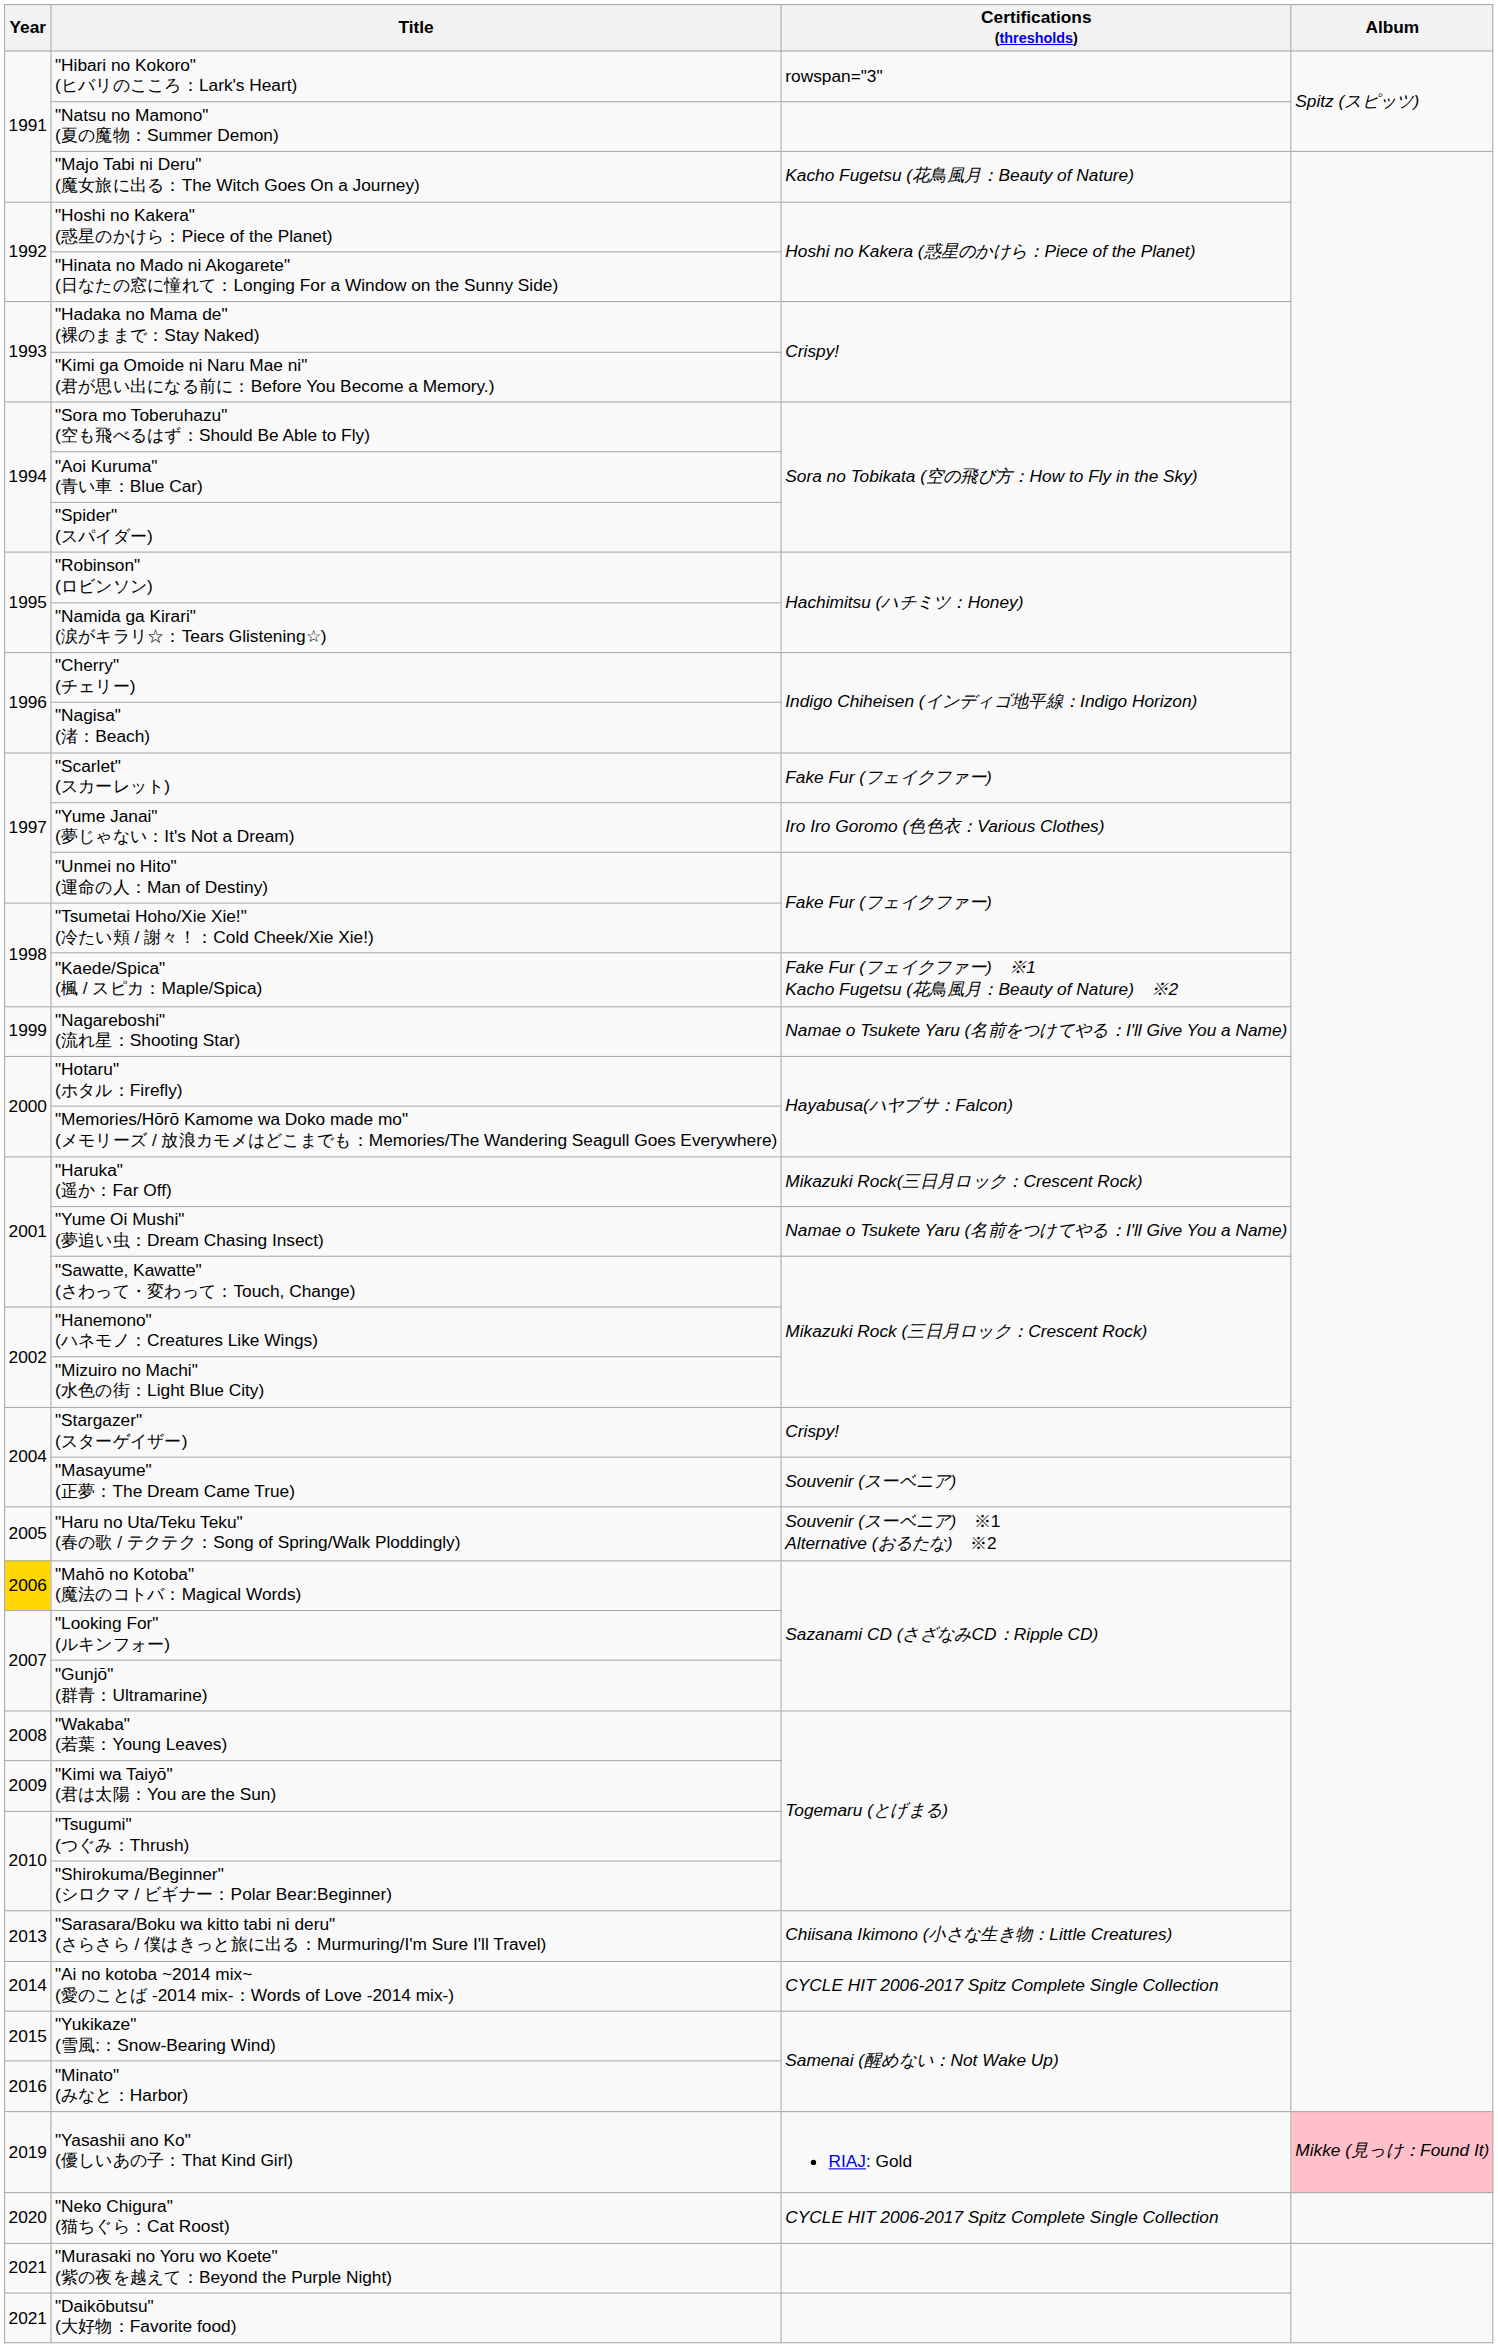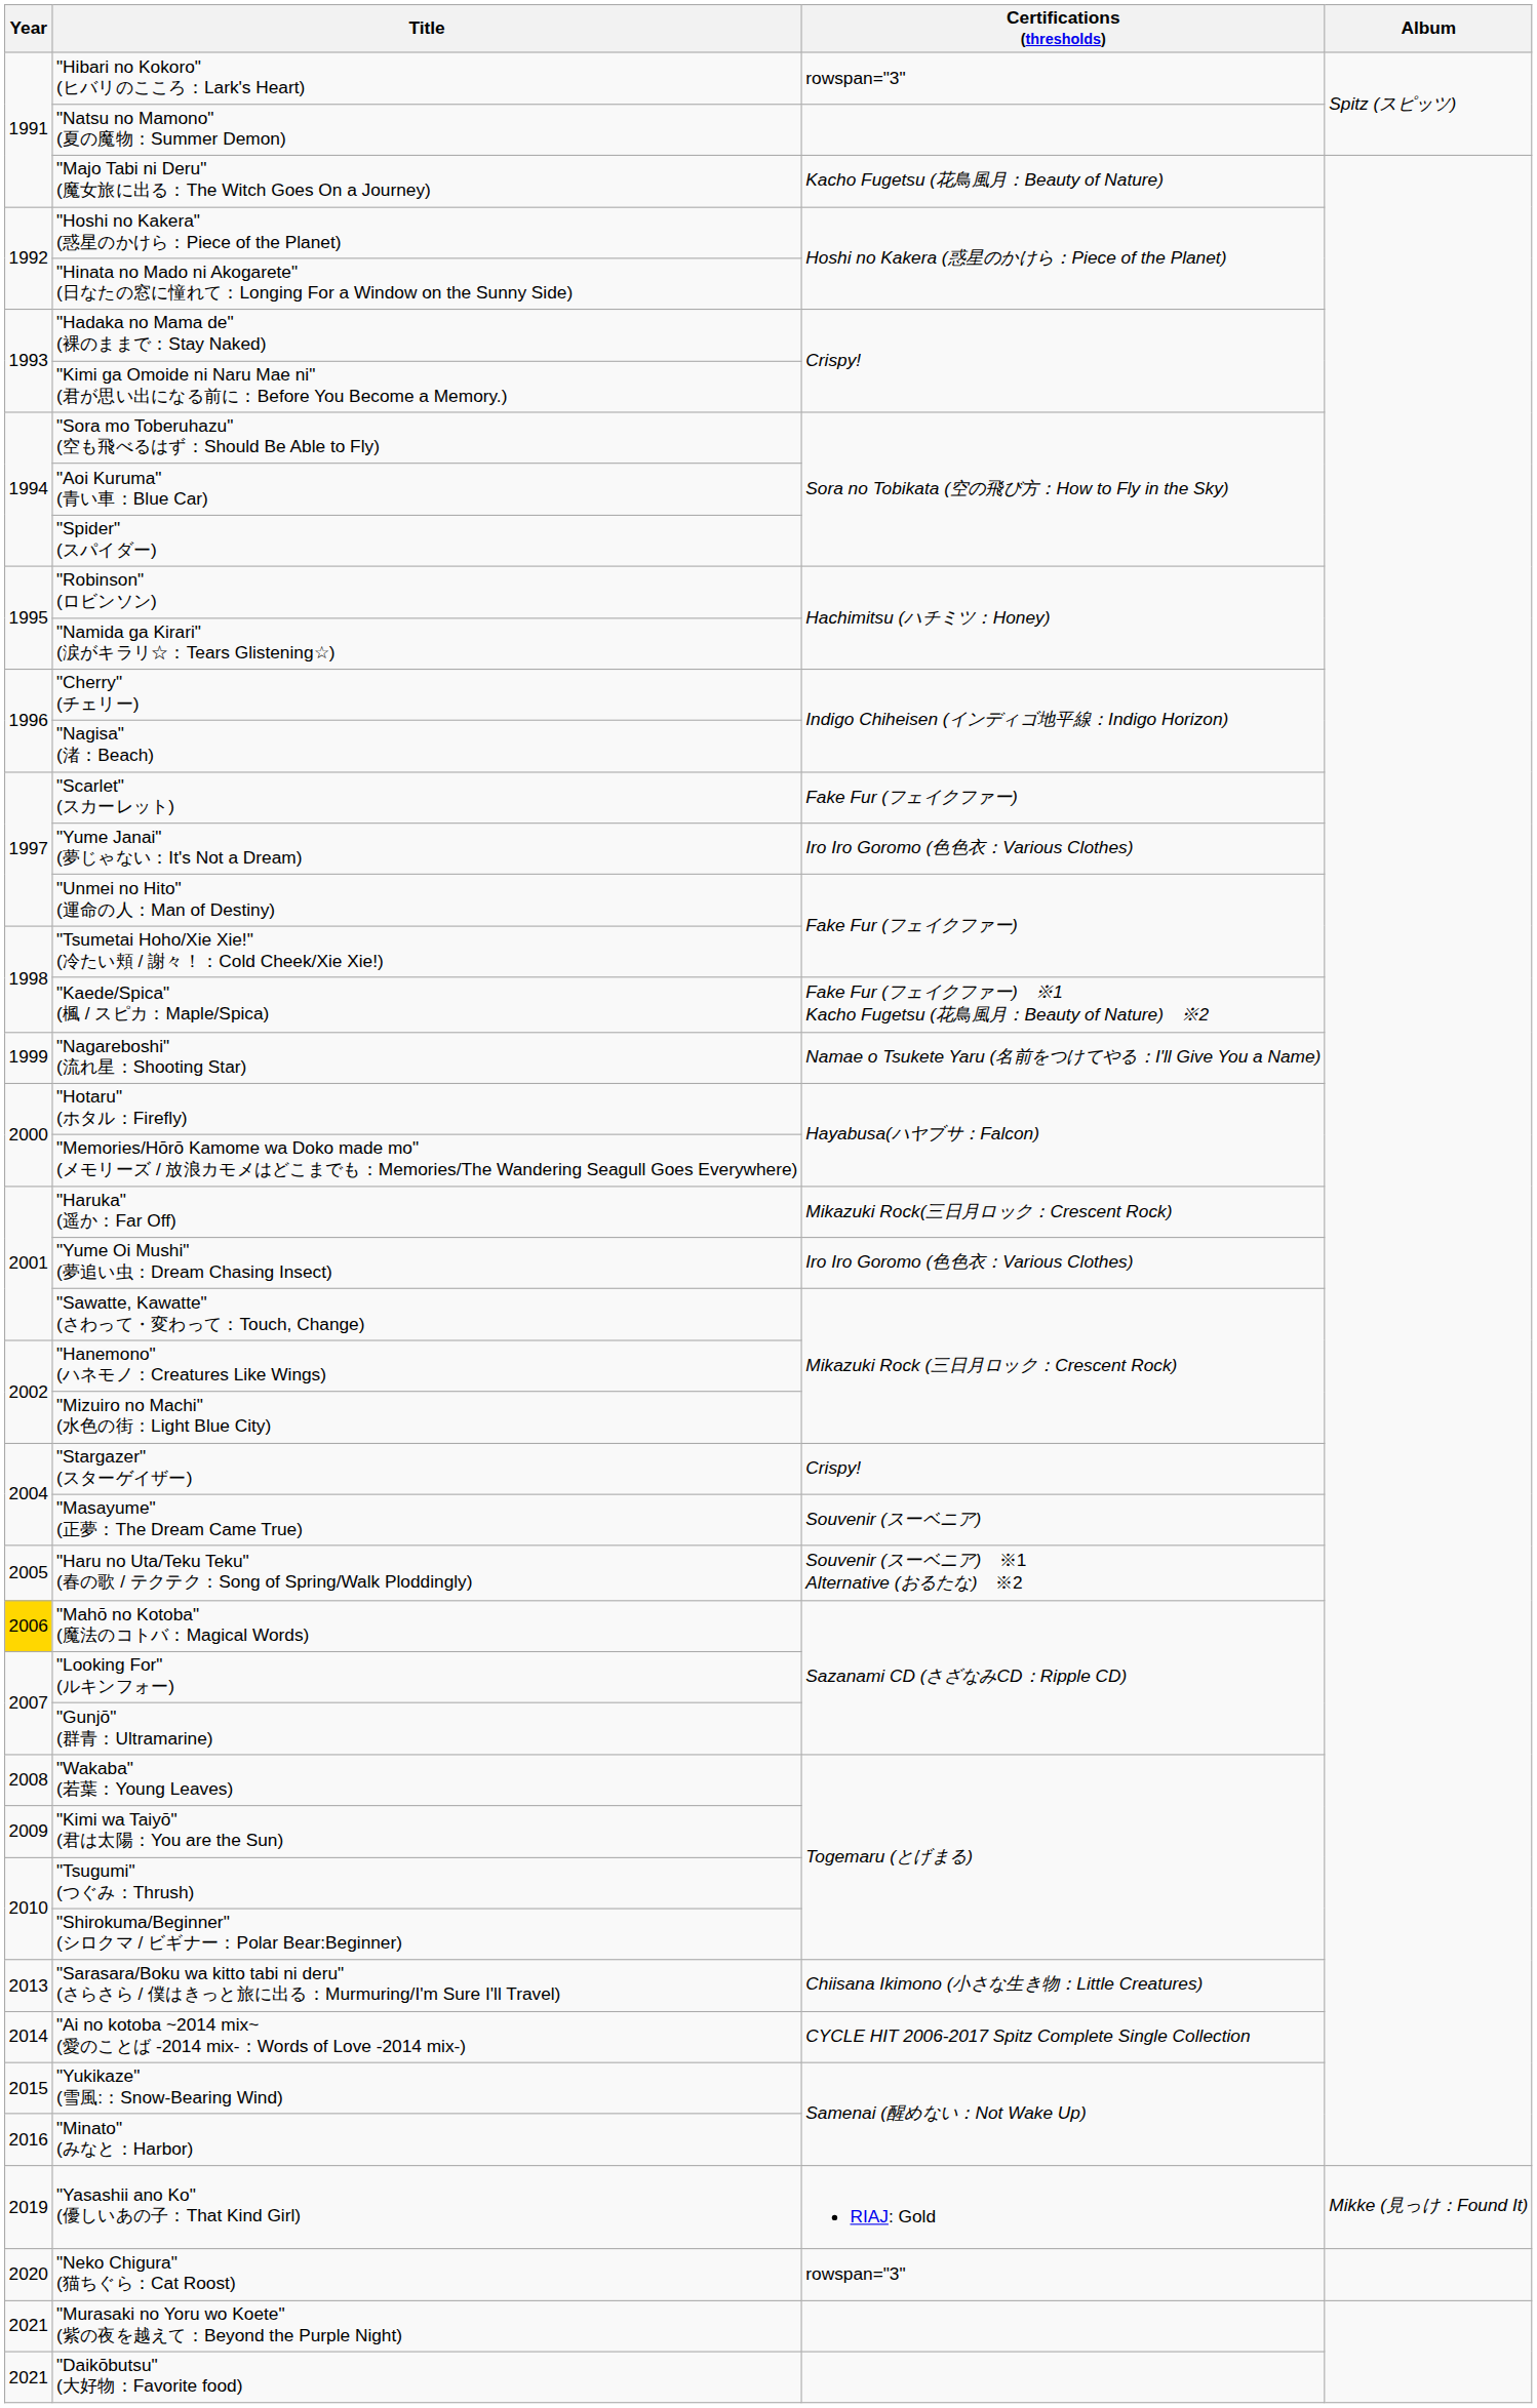"Yume Oi Mushi" (夢追い虫：Dream Chasing Insect) | Certifications (thresholds): Namae o Tsukete Yaru (名前をつけてやる：I'll Give You a Name) -> Iro Iro Goromo (色色衣：Various Clothes)
"Yasashii ano Ko" (優しいあの子：That Kind Girl) | Album: pink background -> no background
"Neko Chigura" (猫ちぐら：Cat Roost) | Certifications (thresholds): CYCLE HIT 2006-2017 Spitz Complete Single Collection -> rowspan="3"
